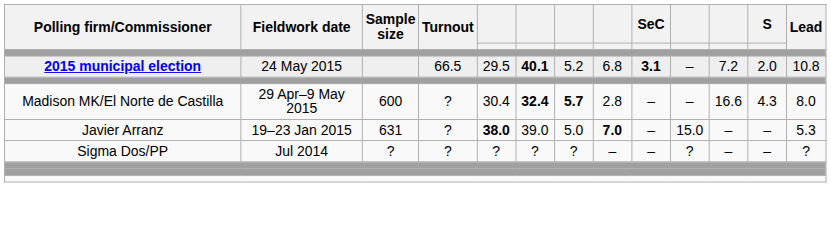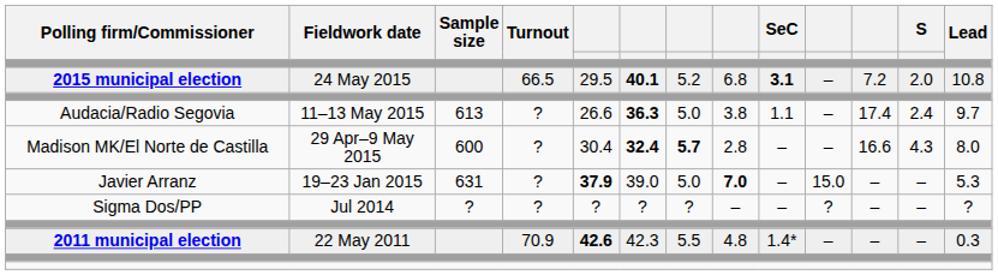+ row: Audacia/Radio Segovia | 11–13 May 2015 | 613 | ? | 26.6 | 36.3 | 5.0 | 3.8 | 1.1 | – | 17.4 | 2.4 | 9.7
Javier Arranz | column 5: 38.0 -> 37.9
+ row: 2011 municipal election | 22 May 2011 | 70.9 | 42.6 | 42.3 | 5.5 | 4.8 | 1.4* | – | – | – | 0.3
